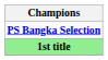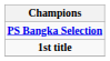row 3 | column 1: lightgreen background -> no background
